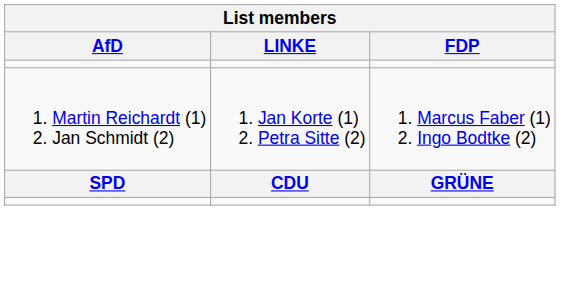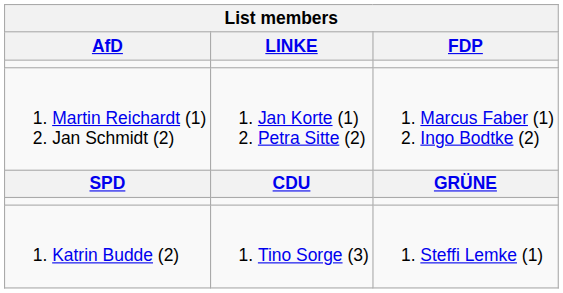+ row: Katrin Budde (2) | Tino Sorge (3) | Steffi Lemke (1)
